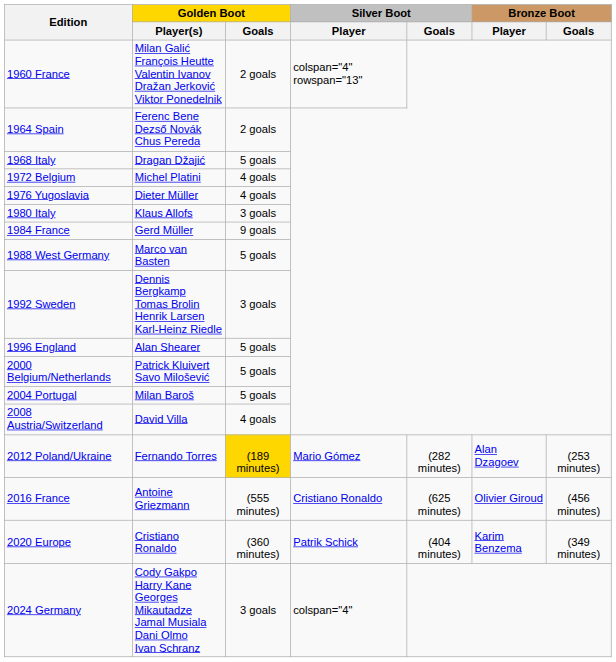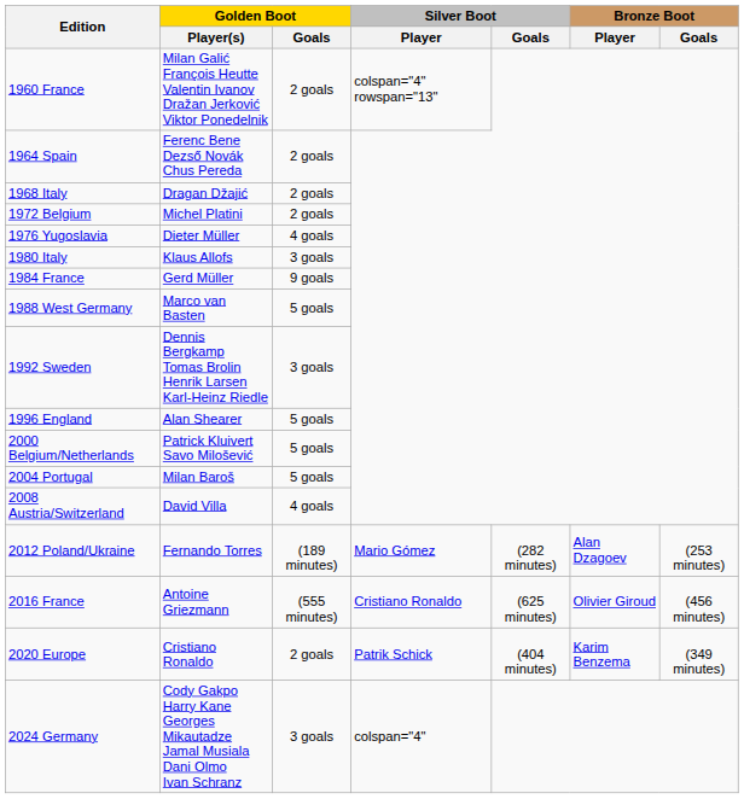1968 Italy | Golden Boot / Goals: 5 goals -> 2 goals
1972 Belgium | Golden Boot / Goals: 4 goals -> 2 goals
2012 Poland/Ukraine | Golden Boot / Goals: gold background -> no background
2020 Europe | Golden Boot / Goals: (360 minutes) -> 2 goals
